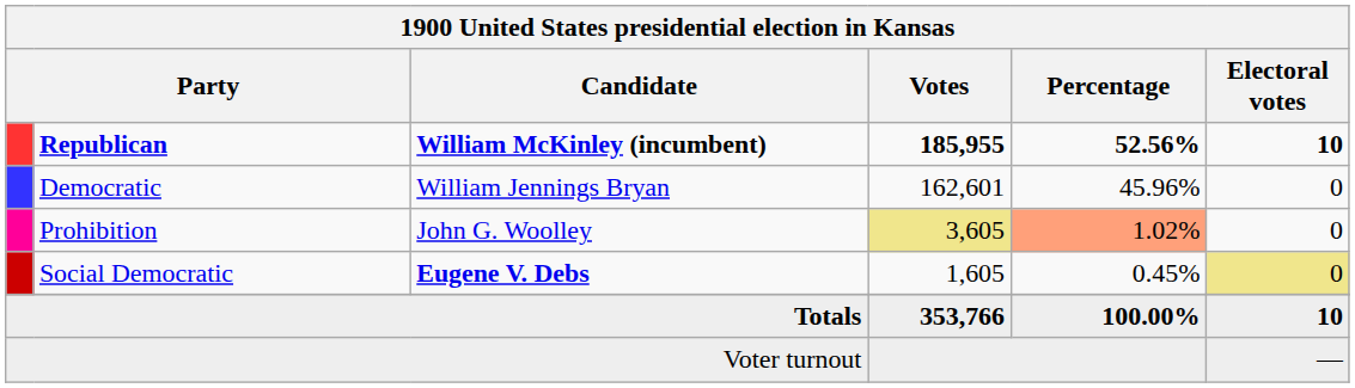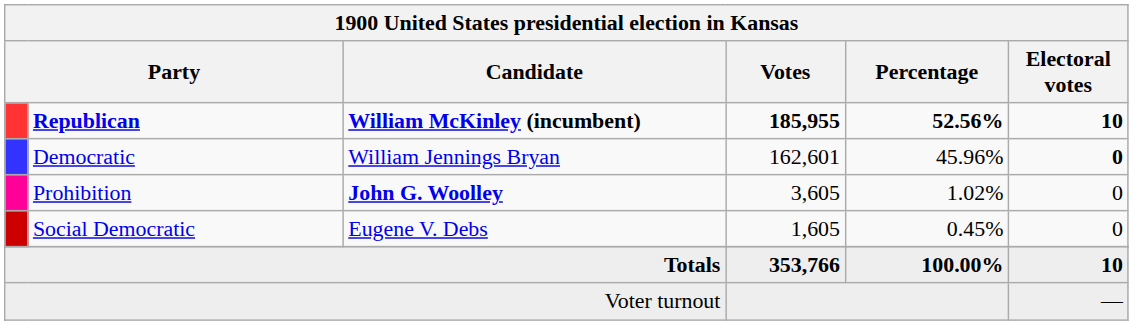Democratic | Electoral votes: normal -> bold
Prohibition | Candidate: normal -> bold
Prohibition | Votes: khaki background -> no background
Prohibition | Percentage: lightsalmon background -> no background
Social Democratic | Candidate: bold -> normal
Social Democratic | Electoral votes: khaki background -> no background
